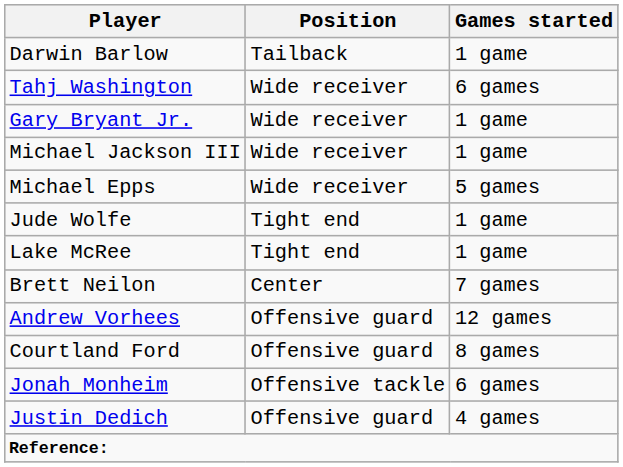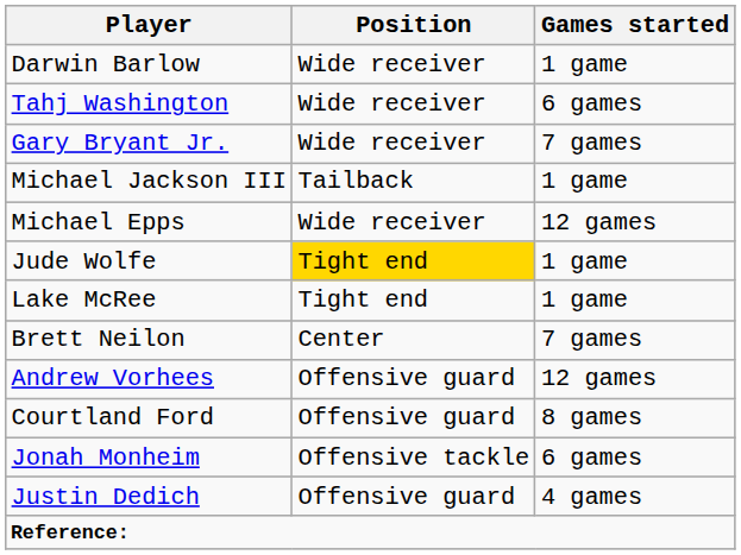Darwin Barlow | Position: Tailback -> Wide receiver
Gary Bryant Jr. | Games started: 1 game -> 7 games
Michael Jackson III | Position: Wide receiver -> Tailback
Michael Epps | Games started: 5 games -> 12 games
Jude Wolfe | Position: no background -> gold background
